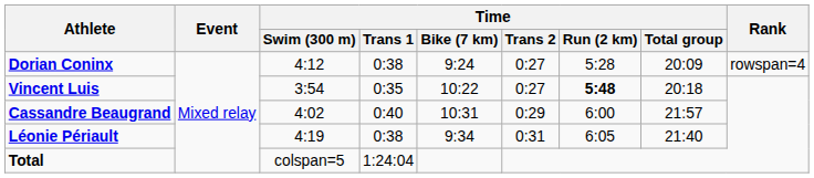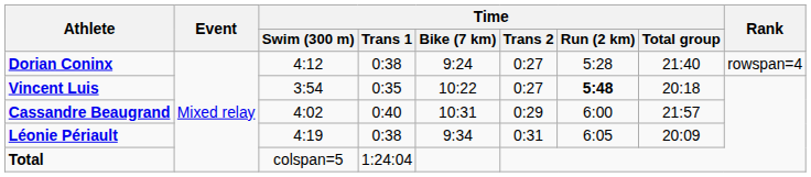Dorian Coninx | Time / Total group: 20:09 -> 21:40
Léonie Périault | Time / Total group: 21:40 -> 20:09
